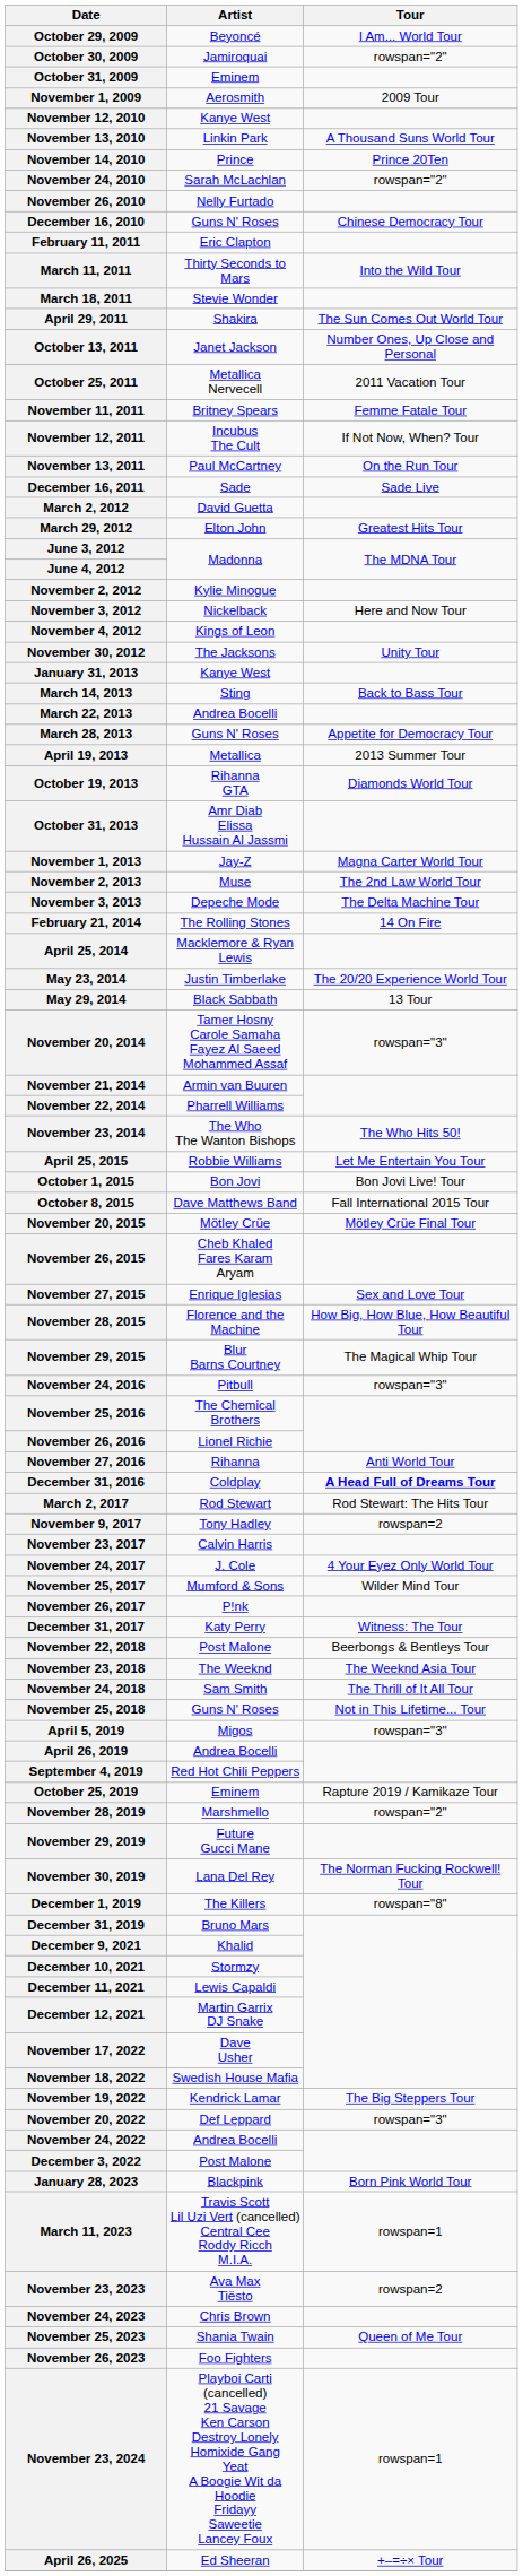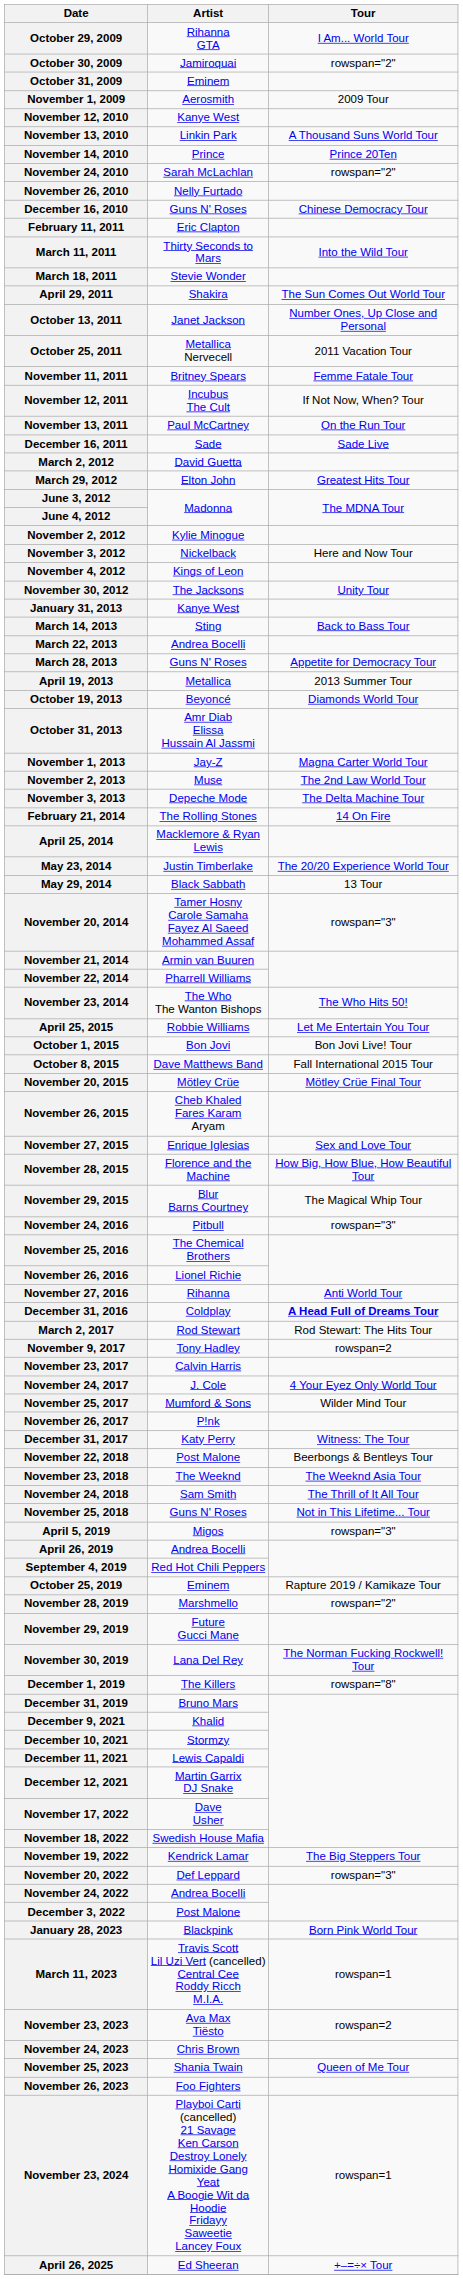October 29, 2009 | Artist: Beyoncé -> Rihanna GTA
October 19, 2013 | Artist: Rihanna GTA -> Beyoncé
